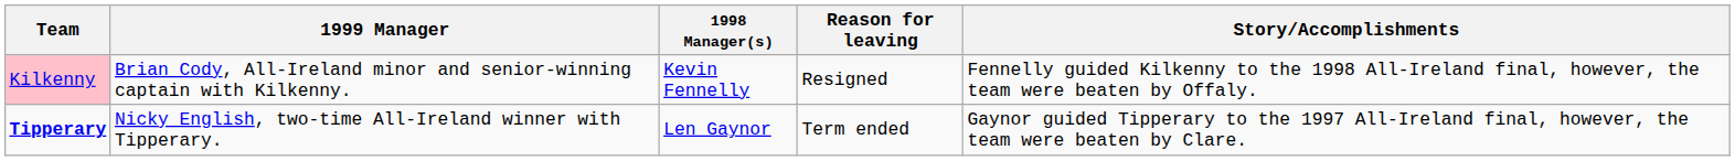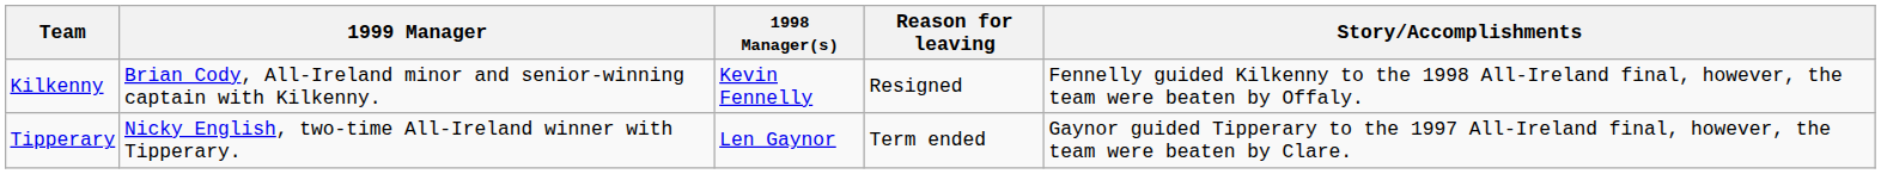row 2 | Team: pink background -> no background
row 3 | Team: bold -> normal
